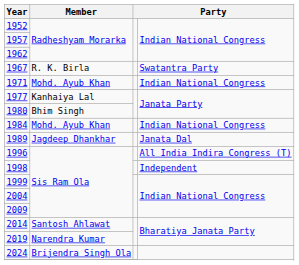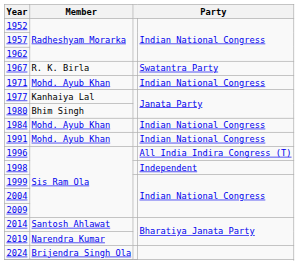- row: 1989 | Jagdeep Dhankhar | Janata Dal
+ row: 1991 | Mohd. Ayub Khan | Indian National Congress
